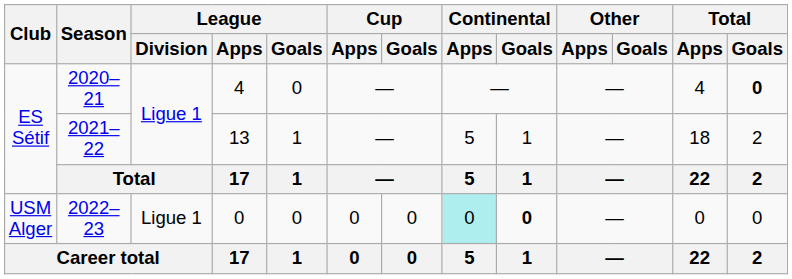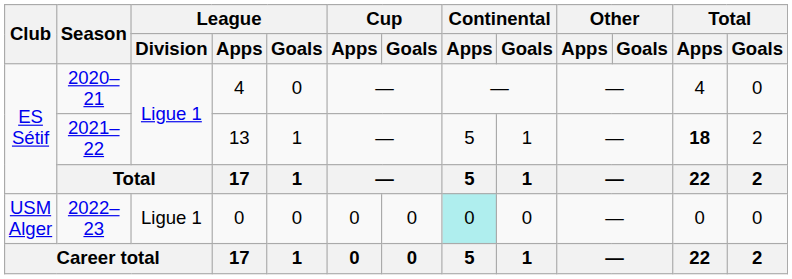2020–21 | Total / Goals: bold -> normal
2021–22 | Total / Apps: normal -> bold
2022–23 | Continental / Goals: bold -> normal
